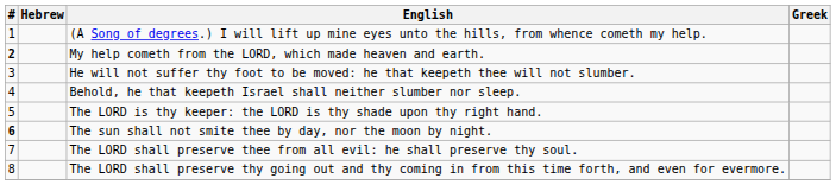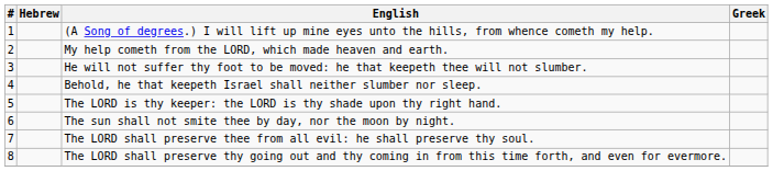My help cometh from the LORD, which made heaven and earth. | #: bold -> normal
The sun shall not smite thee by day, nor the moon by night. | #: bold -> normal
